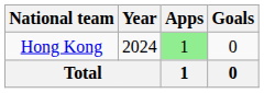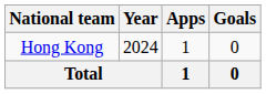Hong Kong | Apps: lightgreen background -> no background
